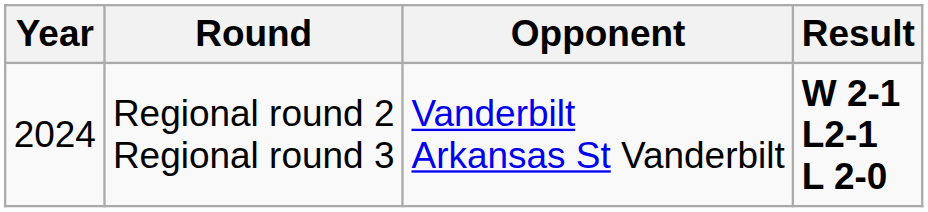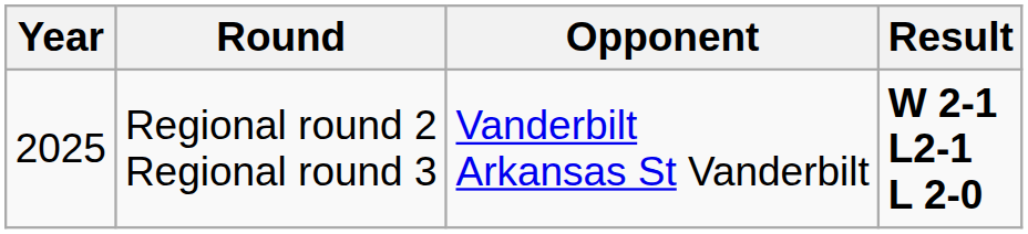Regional round 2 Regional round 3 | Year: 2024 -> 2025
